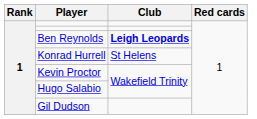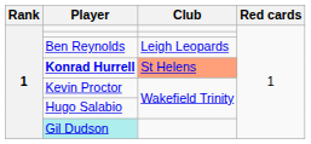Ben Reynolds | Club: bold -> normal
Konrad Hurrell | Player: normal -> bold
Konrad Hurrell | Club: no background -> lightsalmon background
Gil Dudson | Player: no background -> paleturquoise background
